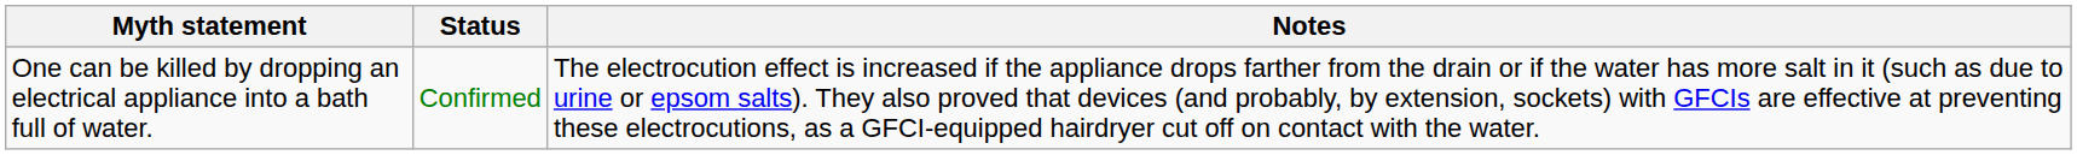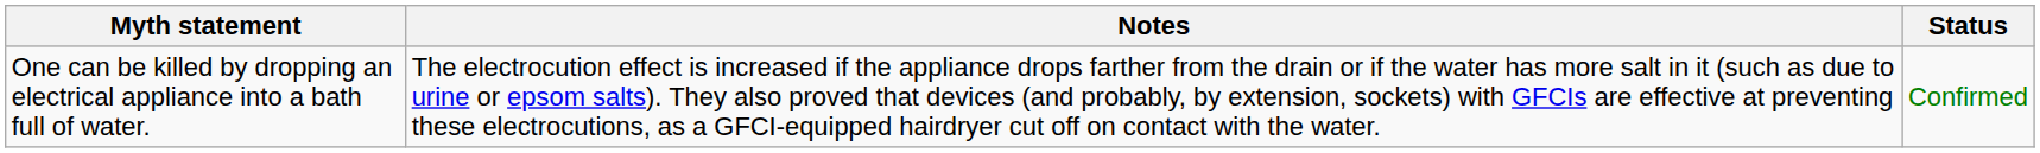columns swapped: Status <-> Notes
